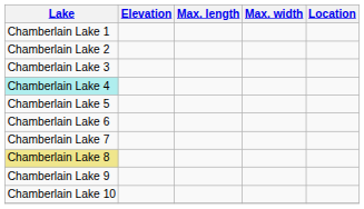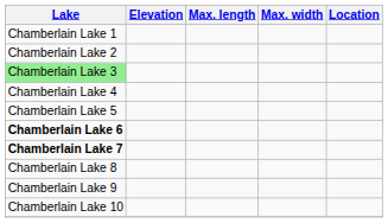Chamberlain Lake 3 | Lake: no background -> lightgreen background
Chamberlain Lake 4 | Lake: paleturquoise background -> no background
Chamberlain Lake 6 | Lake: normal -> bold
Chamberlain Lake 7 | Lake: normal -> bold
Chamberlain Lake 8 | Lake: khaki background -> no background
